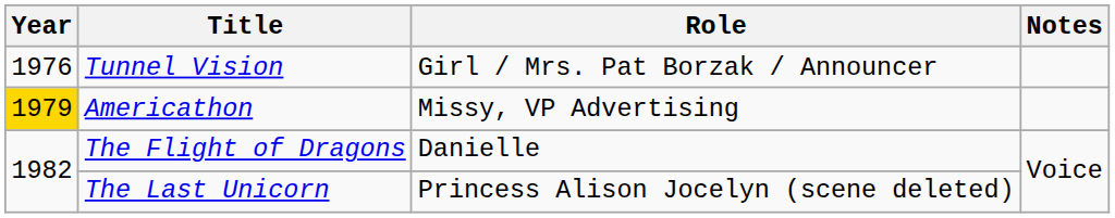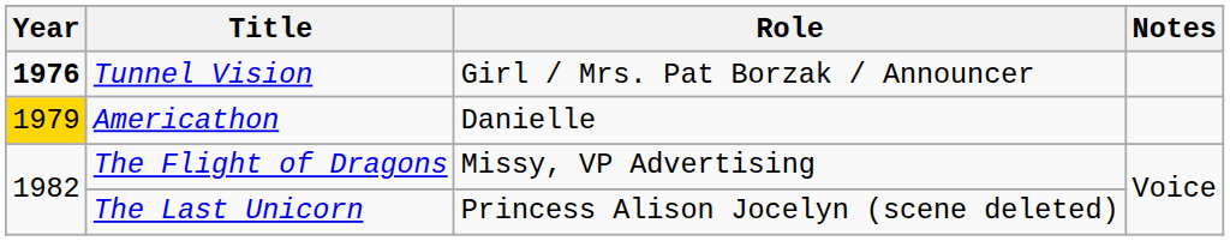Tunnel Vision | Year: normal -> bold
Americathon | Role: Missy, VP Advertising -> Danielle
The Flight of Dragons | Role: Danielle -> Missy, VP Advertising
